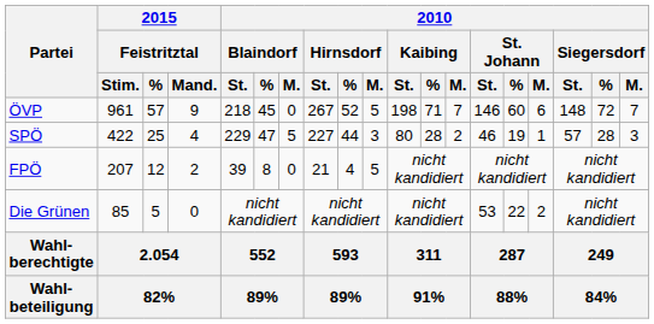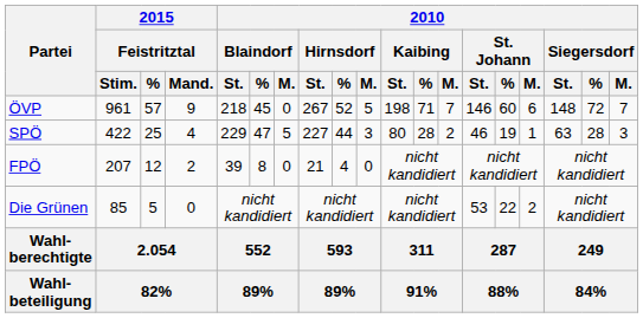SPÖ | 2010 / Siegersdorf / St.: 57 -> 63
FPÖ | 2010 / Hirnsdorf / M.: 5 -> 0
